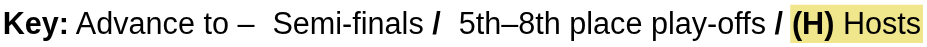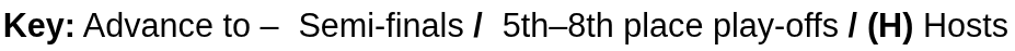Key: Advance to – | column 4: khaki background -> no background
